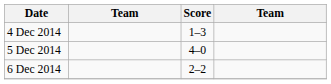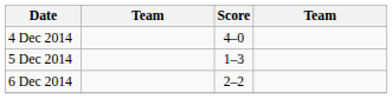4 Dec 2014 | Score: 1–3 -> 4–0
5 Dec 2014 | Score: 4–0 -> 1–3
